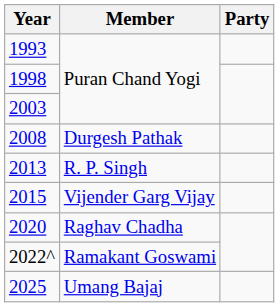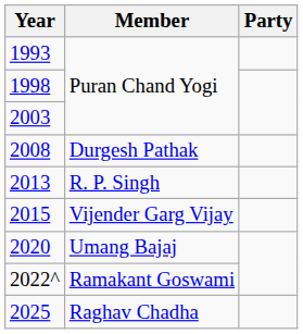2020 | Member: Raghav Chadha -> Umang Bajaj
2025 | Member: Umang Bajaj -> Raghav Chadha
